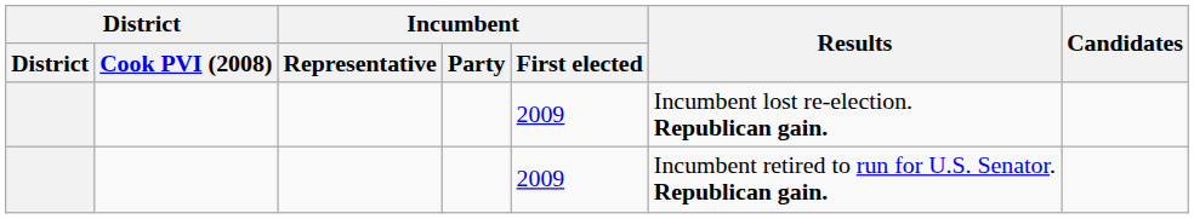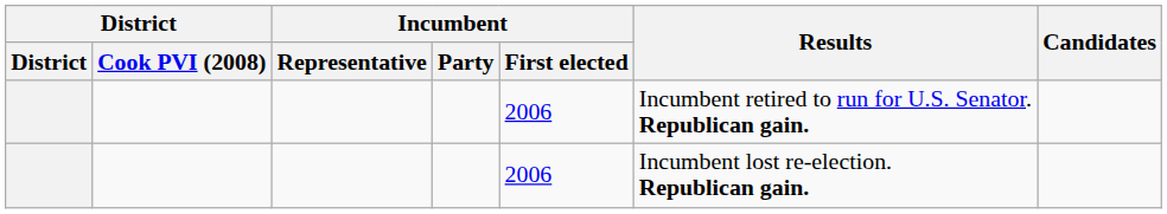row 3 | Incumbent / First elected: 2009 -> 2006
row 3 | Results: Incumbent lost re-election. Republican gain. -> Incumbent retired to run for U.S. Senator. Republican gain.
row 4 | Incumbent / First elected: 2009 -> 2006
row 4 | Results: Incumbent retired to run for U.S. Senator. Republican gain. -> Incumbent lost re-election. Republican gain.
